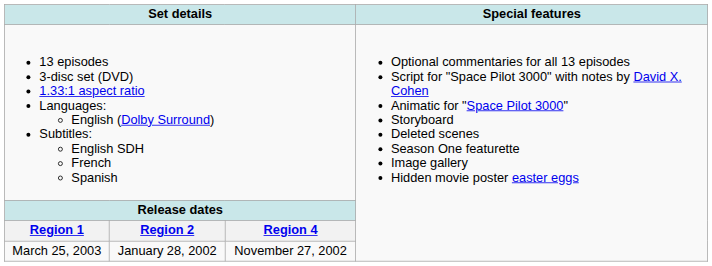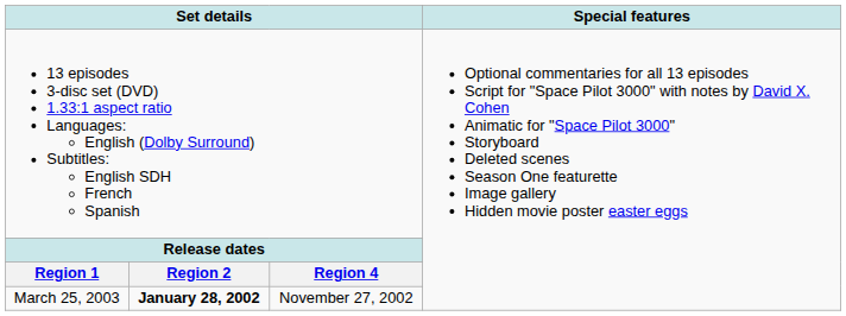March 25, 2003 | column 2: normal -> bold
